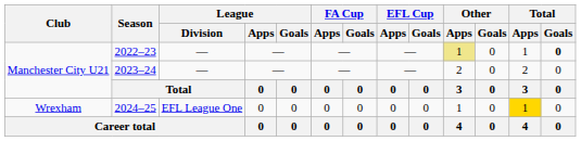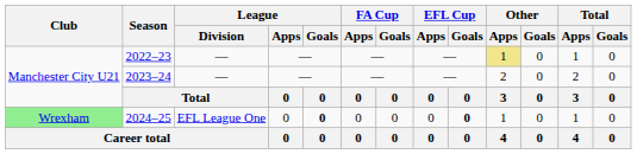2022–23 | Total / Goals: bold -> normal
2024–25 | Club: no background -> lightgreen background
2024–25 | League / Goals: normal -> bold
2024–25 | EFL Cup / Goals: normal -> bold
2024–25 | Total / Apps: gold background -> no background
